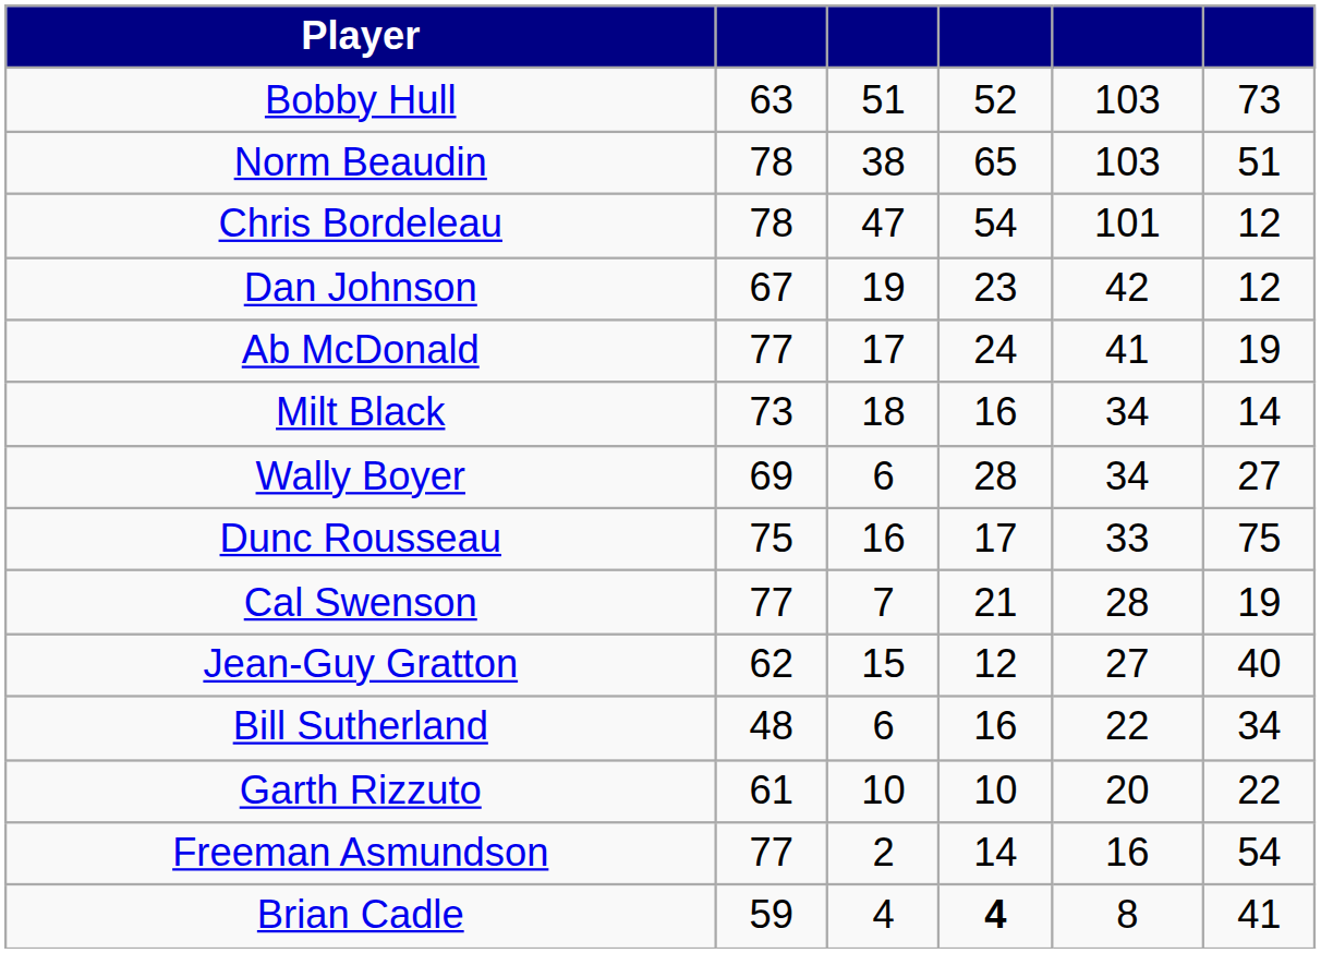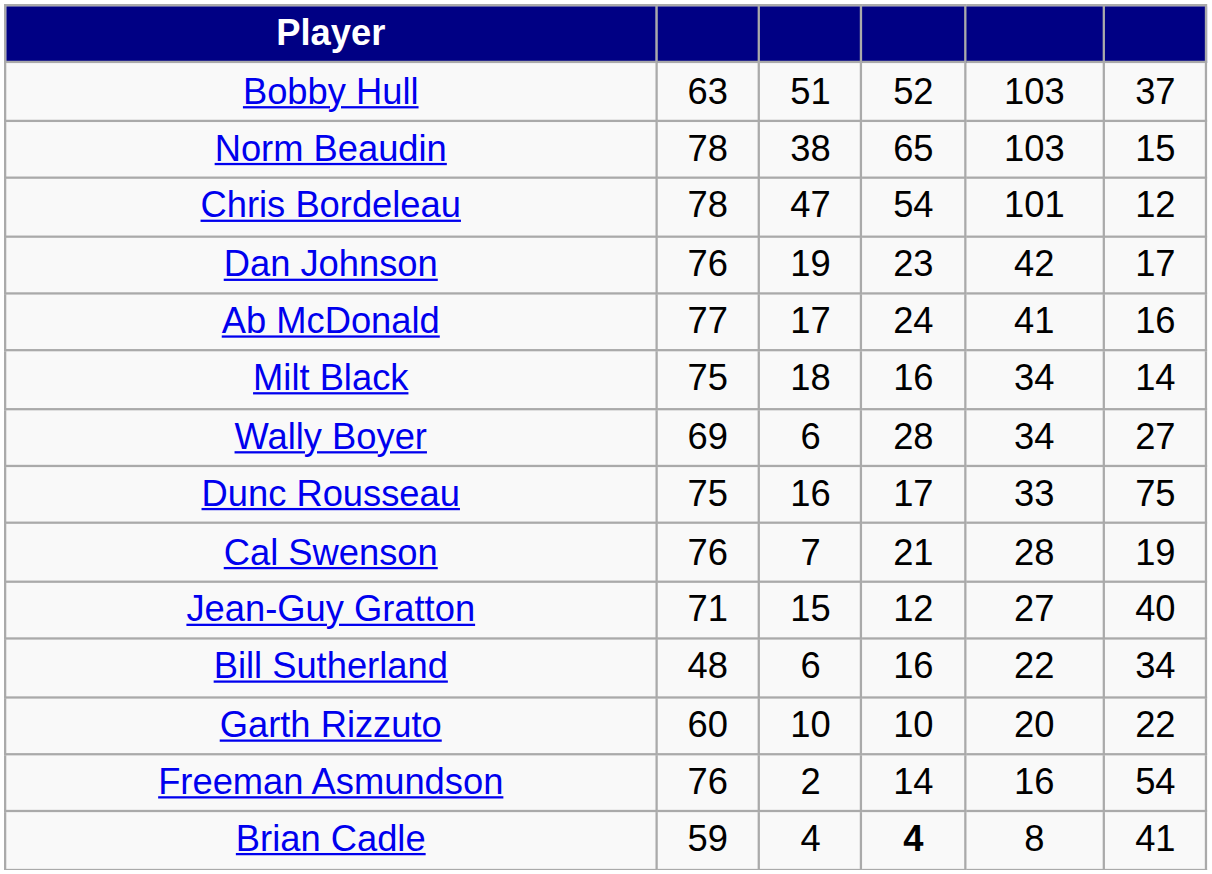Bobby Hull | column 6: 73 -> 37
Norm Beaudin | column 6: 51 -> 15
Dan Johnson | column 2: 67 -> 76
Dan Johnson | column 6: 12 -> 17
Ab McDonald | column 6: 19 -> 16
Milt Black | column 2: 73 -> 75
Cal Swenson | column 2: 77 -> 76
Jean-Guy Gratton | column 2: 62 -> 71
Garth Rizzuto | column 2: 61 -> 60
Freeman Asmundson | column 2: 77 -> 76
